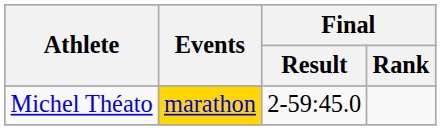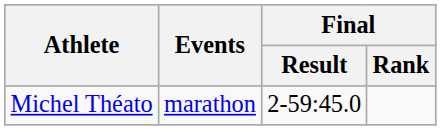Michel Théato | Events: gold background -> no background
